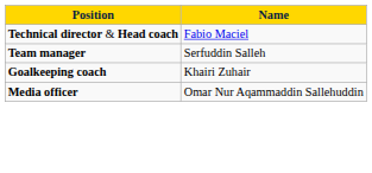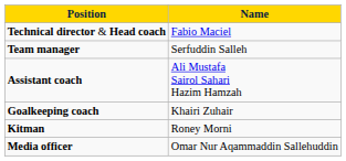+ row: Assistant coach | Ali Mustafa Sairol Sahari Hazim Hamzah
+ row: Kitman | Roney Morni
